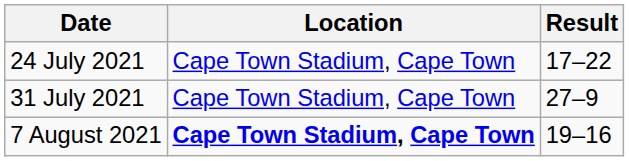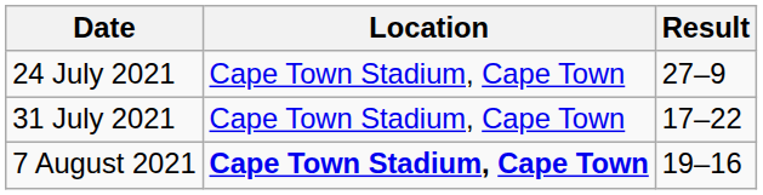24 July 2021 | Result: 17–22 -> 27–9
31 July 2021 | Result: 27–9 -> 17–22
